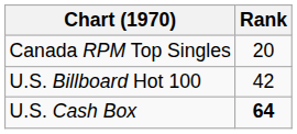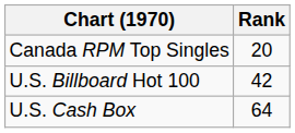U.S. Cash Box | Rank: bold -> normal
